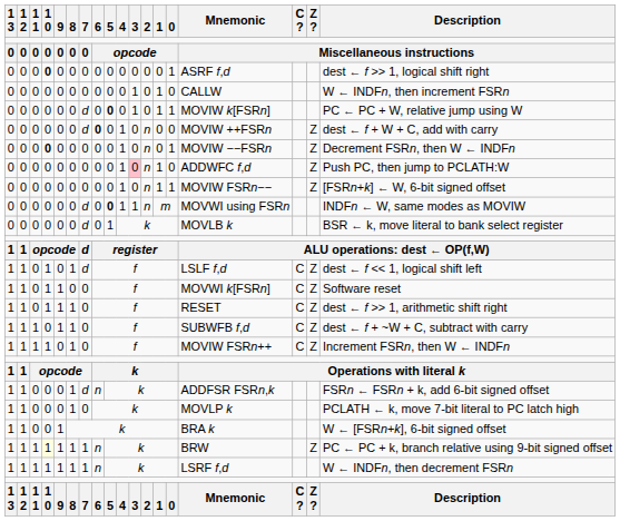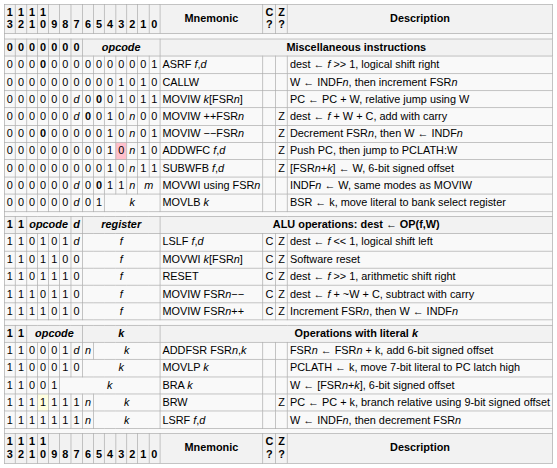row 10 | Mnemonic: MOVIW FSRn−− -> SUBWFB f,d
row 18 | Mnemonic: SUBWFB f,d -> MOVIW FSRn−−
